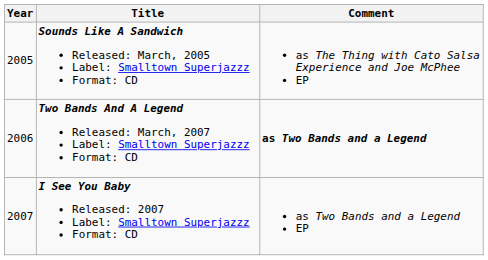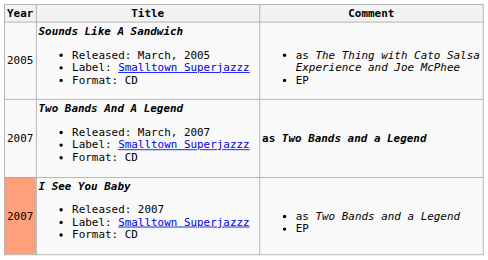row 3 | Year: 2006 -> 2007
row 4 | Year: no background -> lightsalmon background
